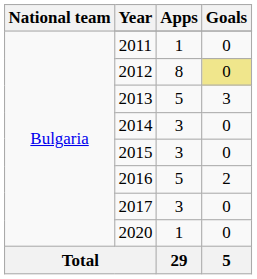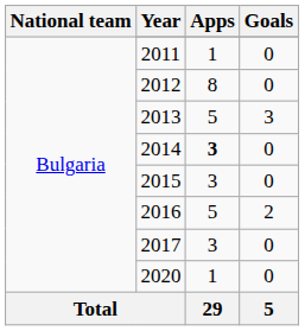2012 | Goals: khaki background -> no background
2014 | Apps: normal -> bold
